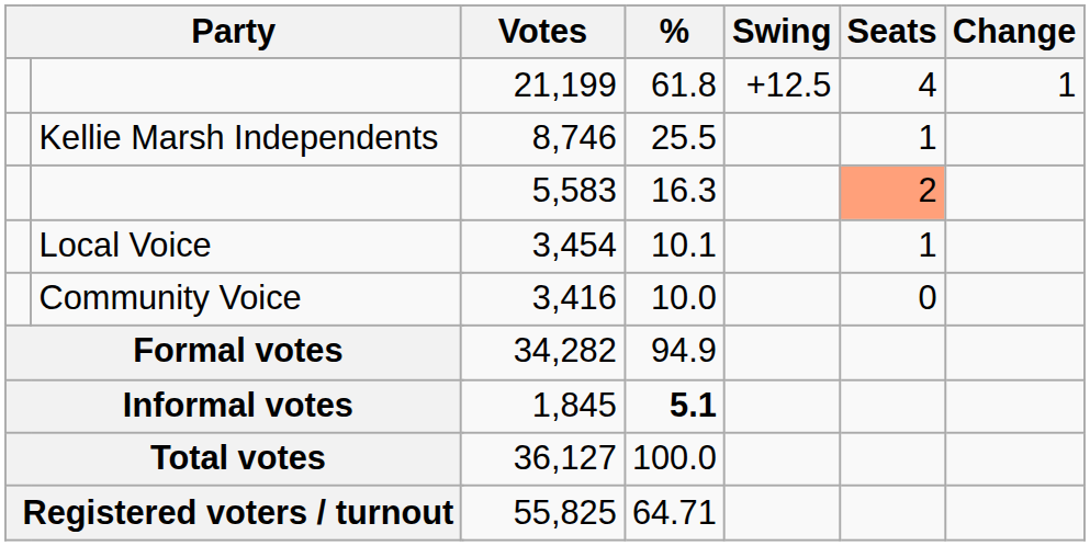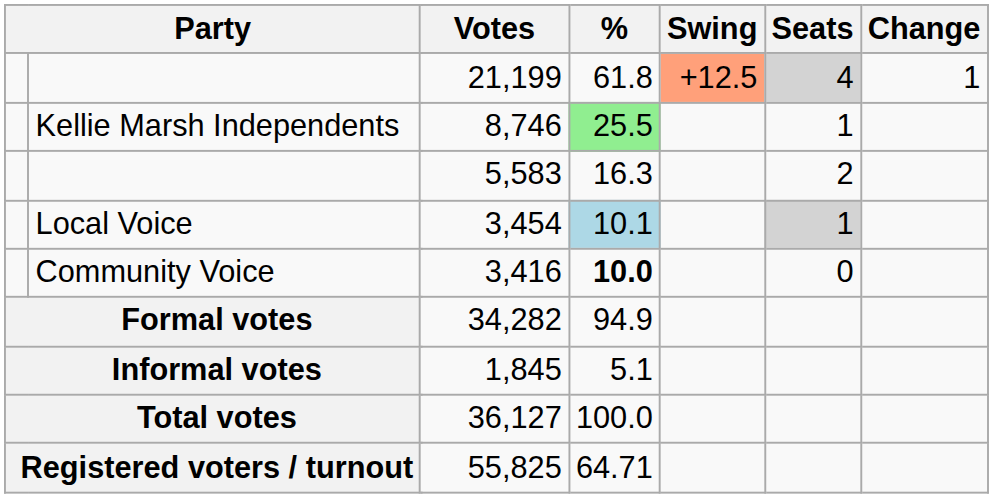21,199 | Swing: no background -> lightsalmon background
21,199 | Seats: no background -> lightgrey background
8,746 | %: no background -> lightgreen background
5,583 | Seats: lightsalmon background -> no background
3,454 | %: no background -> lightblue background
3,454 | Seats: no background -> lightgrey background
3,416 | %: normal -> bold
1,845 | %: bold -> normal
